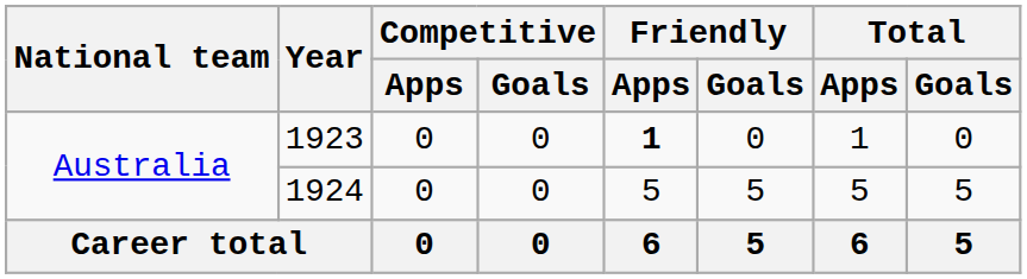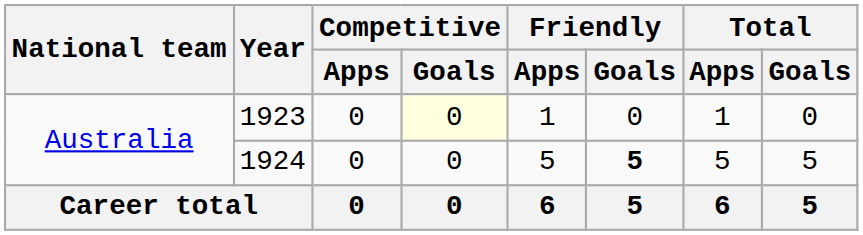1923 | Competitive / Goals: no background -> lightyellow background
1923 | Friendly / Apps: bold -> normal
1924 | Friendly / Goals: normal -> bold
